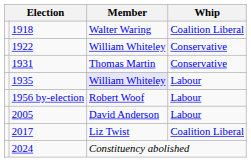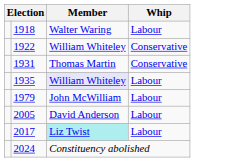1918 | Whip: Coalition Liberal -> Labour
- row: 1956 by-election | Robert Woof | Labour
+ row: 1979 | John McWilliam | Labour
2017 | Member: no background -> paleturquoise background
2017 | Whip: Coalition Liberal -> Labour
